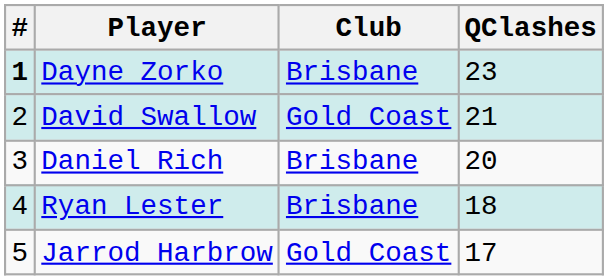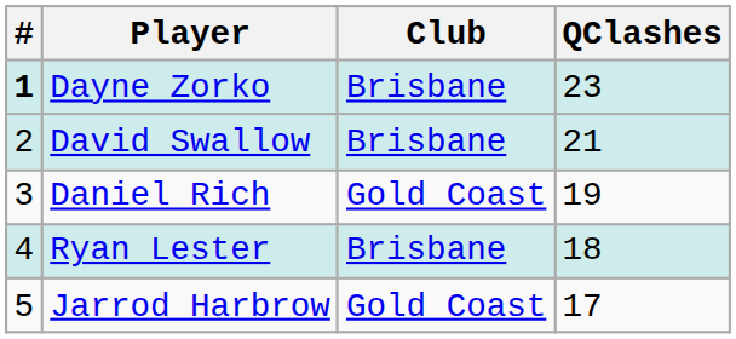David Swallow | Club: Gold Coast -> Brisbane
Daniel Rich | Club: Brisbane -> Gold Coast
Daniel Rich | QClashes: 20 -> 19
